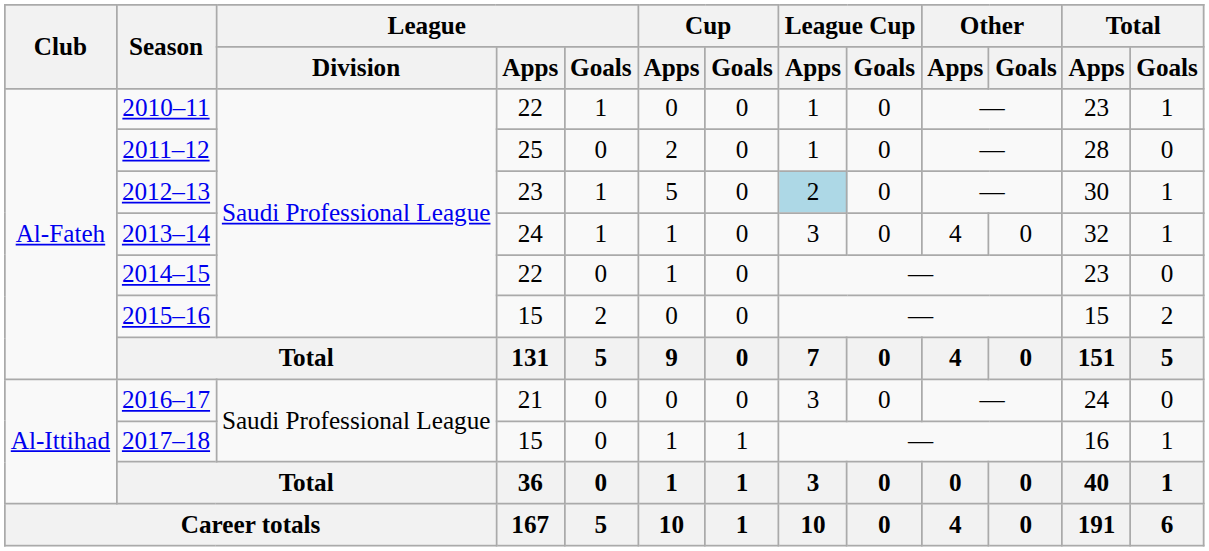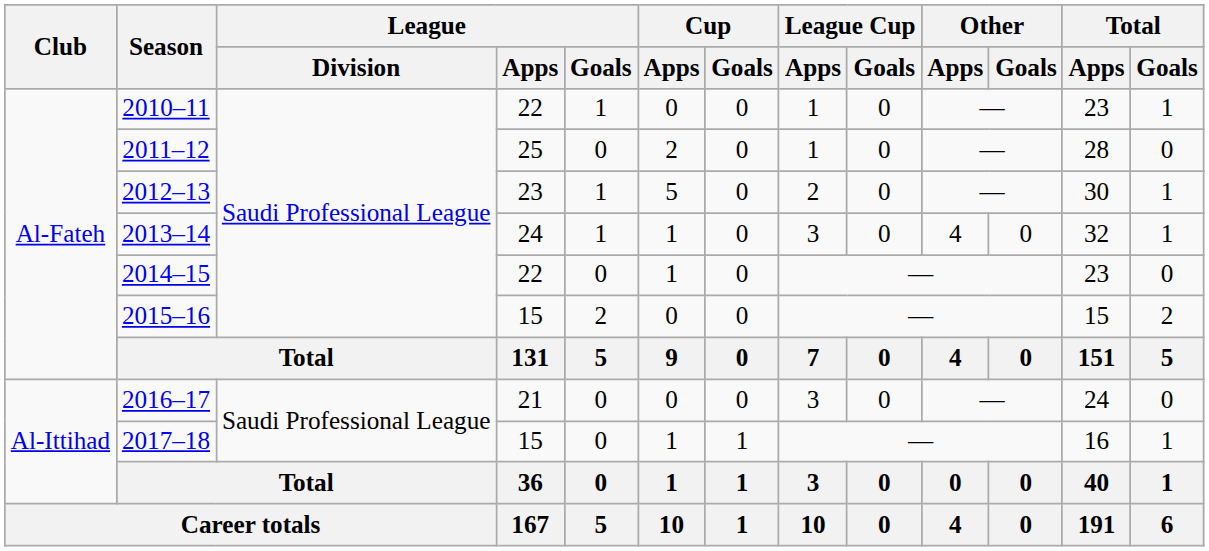2012–13 | League Cup / Apps: lightblue background -> no background
